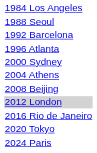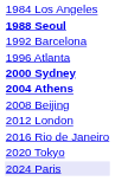1988 Seoul | column 1: normal -> bold
2000 Sydney | column 1: normal -> bold
2004 Athens | column 1: normal -> bold
2012 London | column 1: lightgrey background -> no background
2024 Paris | column 1: no background -> lavender background
